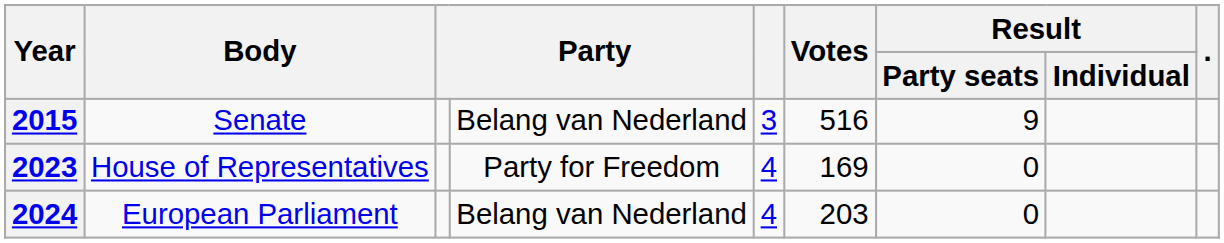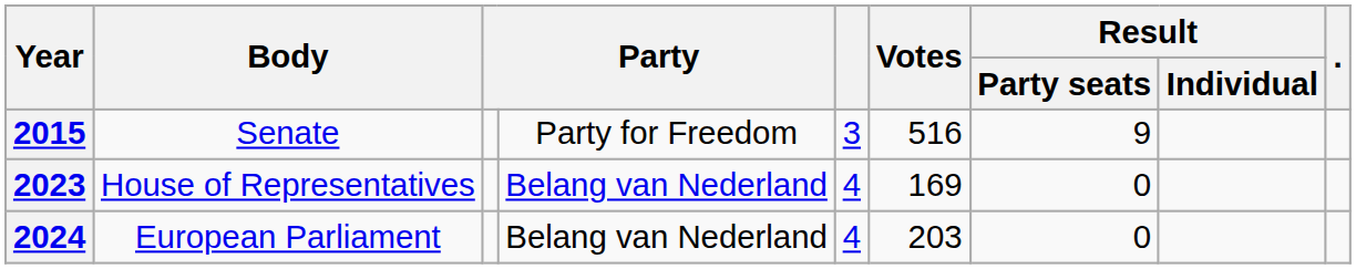2015 | column 4: Belang van Nederland -> Party for Freedom
2023 | column 4: Party for Freedom -> Belang van Nederland
